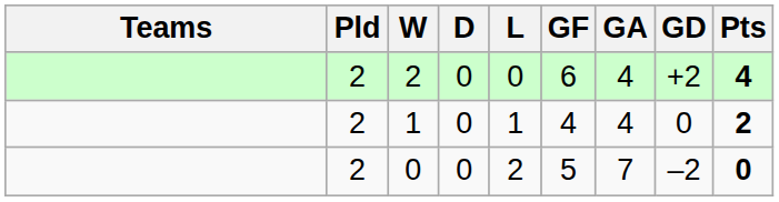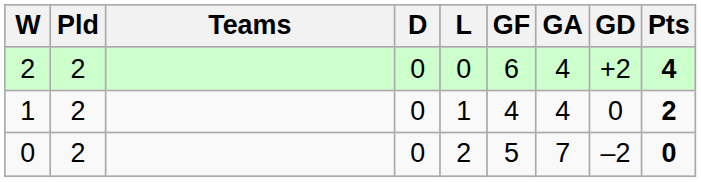columns swapped: Teams <-> W
